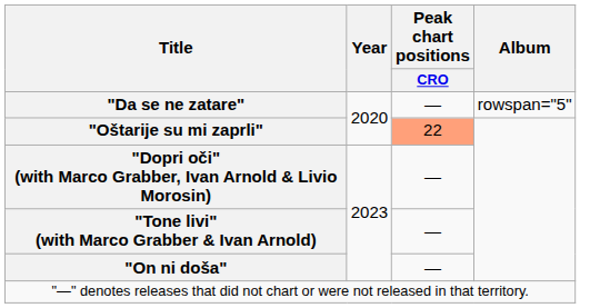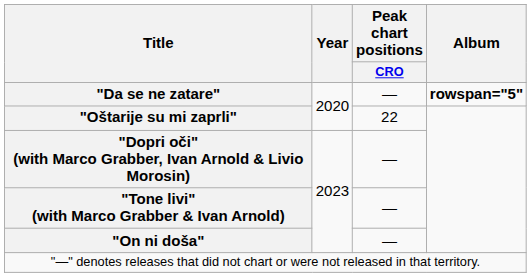"Da se ne zatare" | Album: normal -> bold
"Oštarije su mi zaprli" | Peak chart positions / CRO: lightsalmon background -> no background
